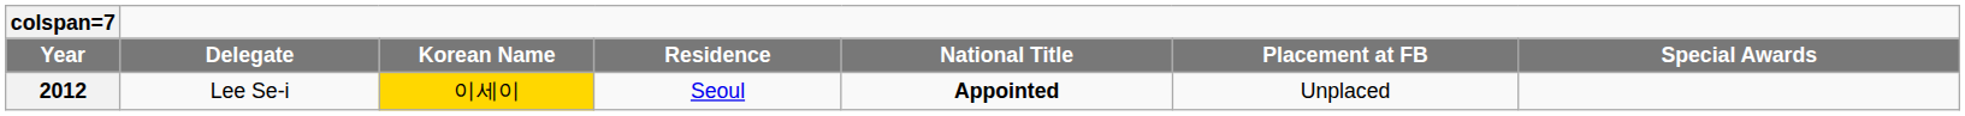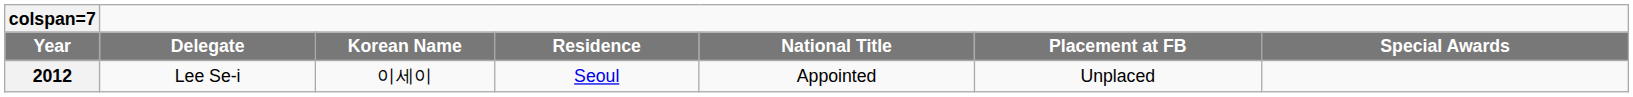2012 | Korean Name: gold background -> no background
2012 | National Title: bold -> normal
